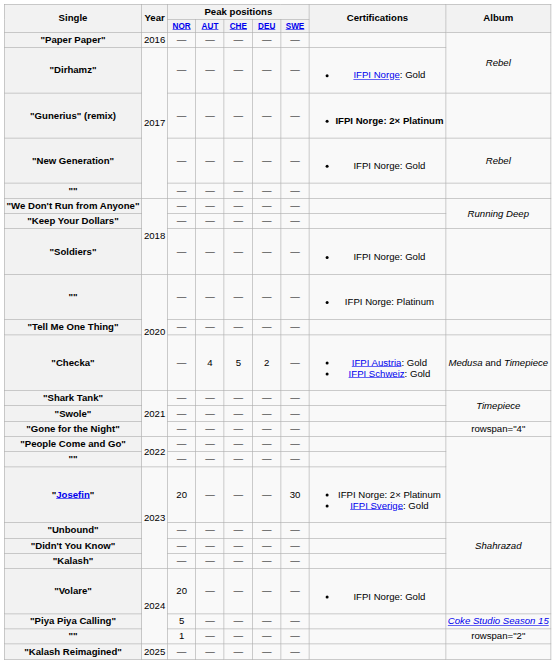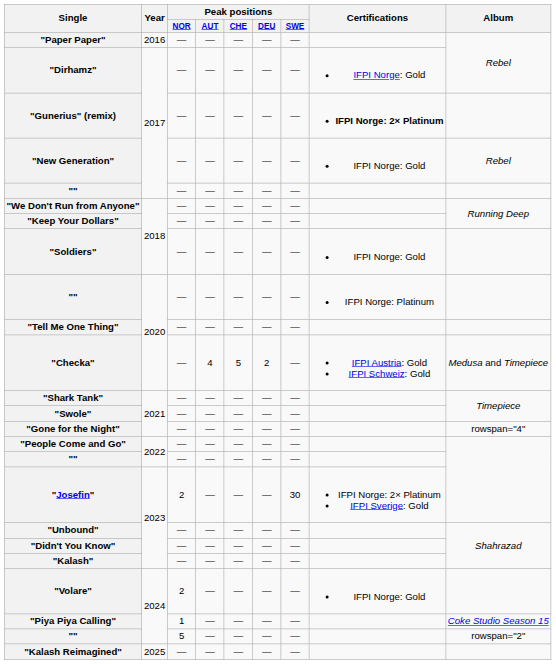"Josefin" | Peak positions / NOR: 20 -> 2
"Volare" | Peak positions / NOR: 20 -> 2
"Piya Piya Calling" | Peak positions / NOR: 5 -> 1
"" / 2024 | Peak positions / NOR: 1 -> 5
